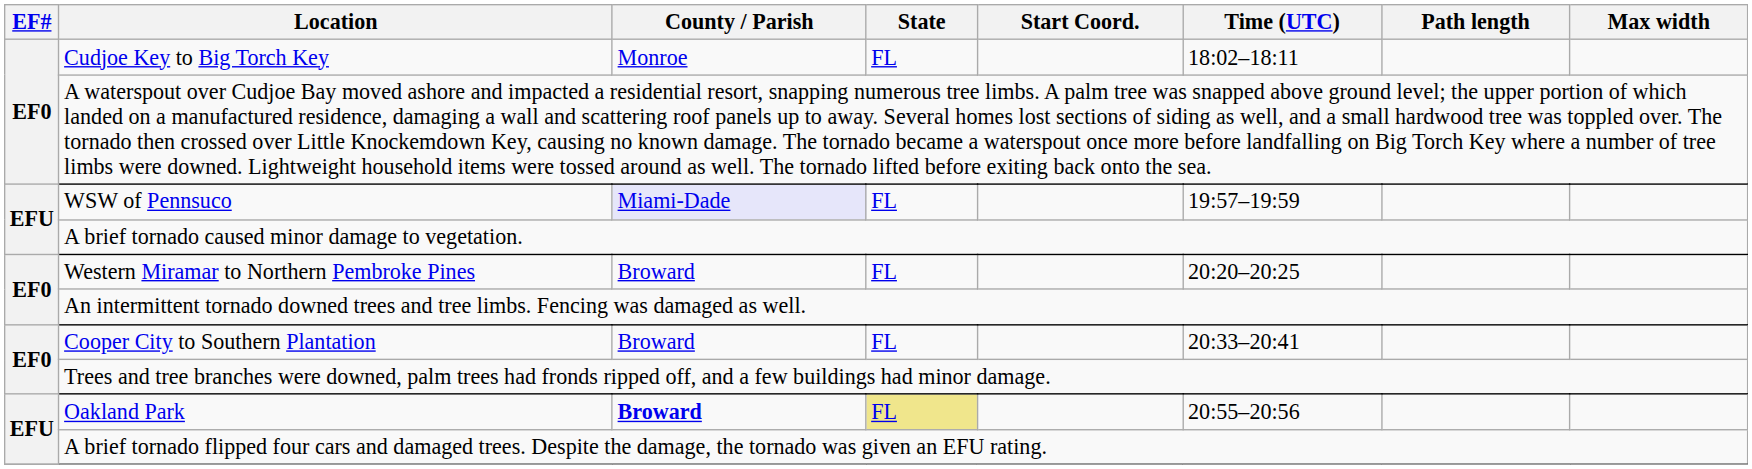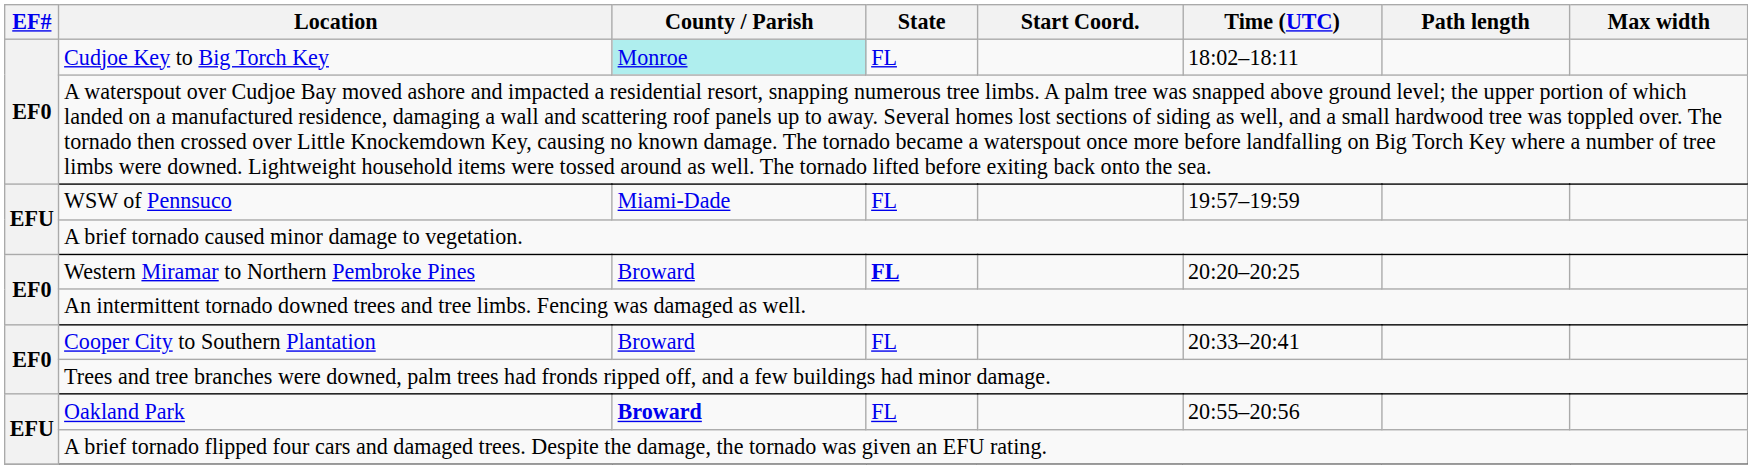Cudjoe Key to Big Torch Key | County / Parish: no background -> paleturquoise background
WSW of Pennsuco | County / Parish: lavender background -> no background
Western Miramar to Northern Pembroke Pines | State: normal -> bold
Oakland Park | State: khaki background -> no background
